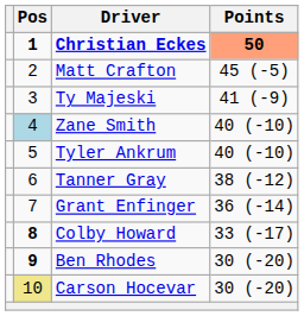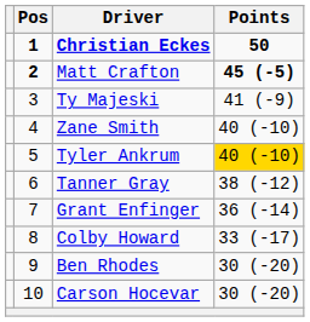Christian Eckes | Points: lightsalmon background -> no background
Matt Crafton | Pos: normal -> bold
Matt Crafton | Points: normal -> bold
Zane Smith | Pos: lightblue background -> no background
Tyler Ankrum | Points: no background -> gold background
Colby Howard | Pos: bold -> normal
Ben Rhodes | Pos: bold -> normal
Carson Hocevar | Pos: khaki background -> no background
